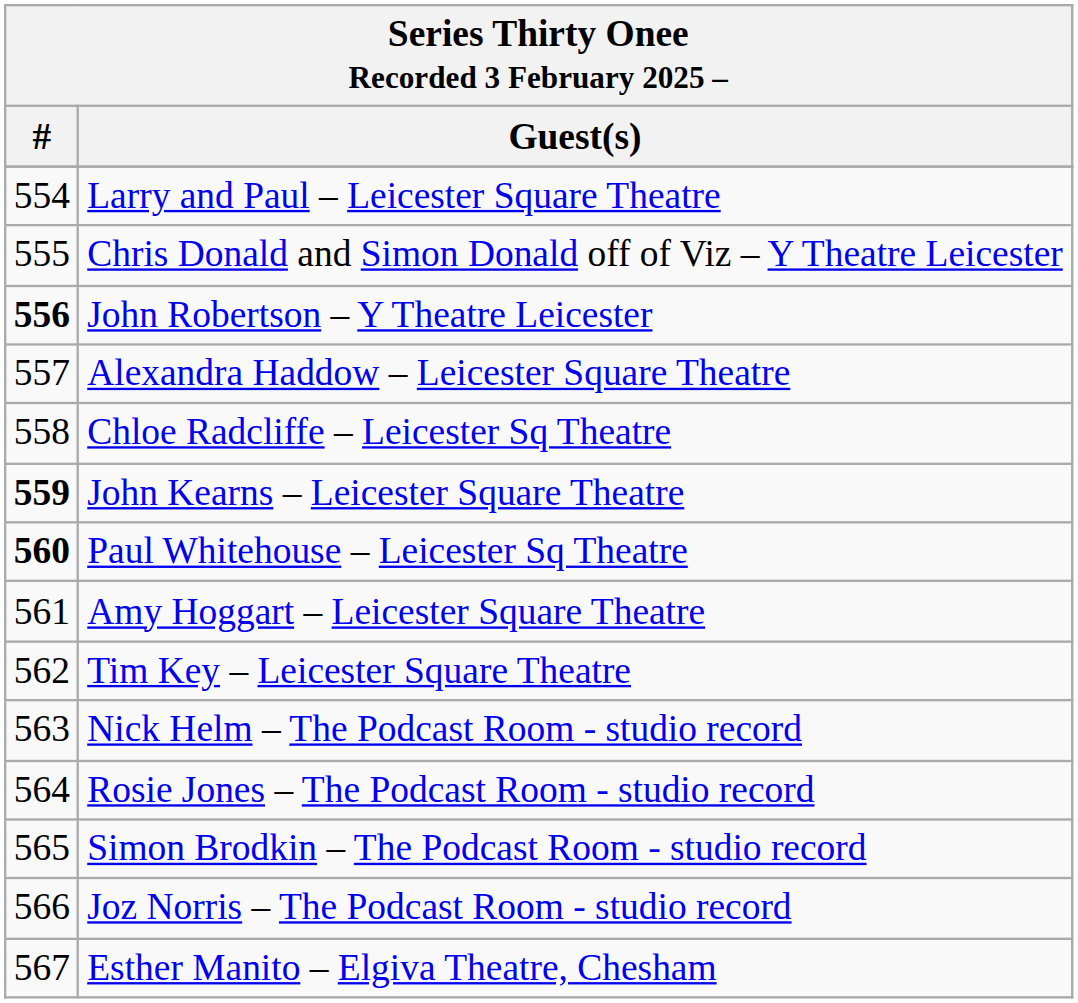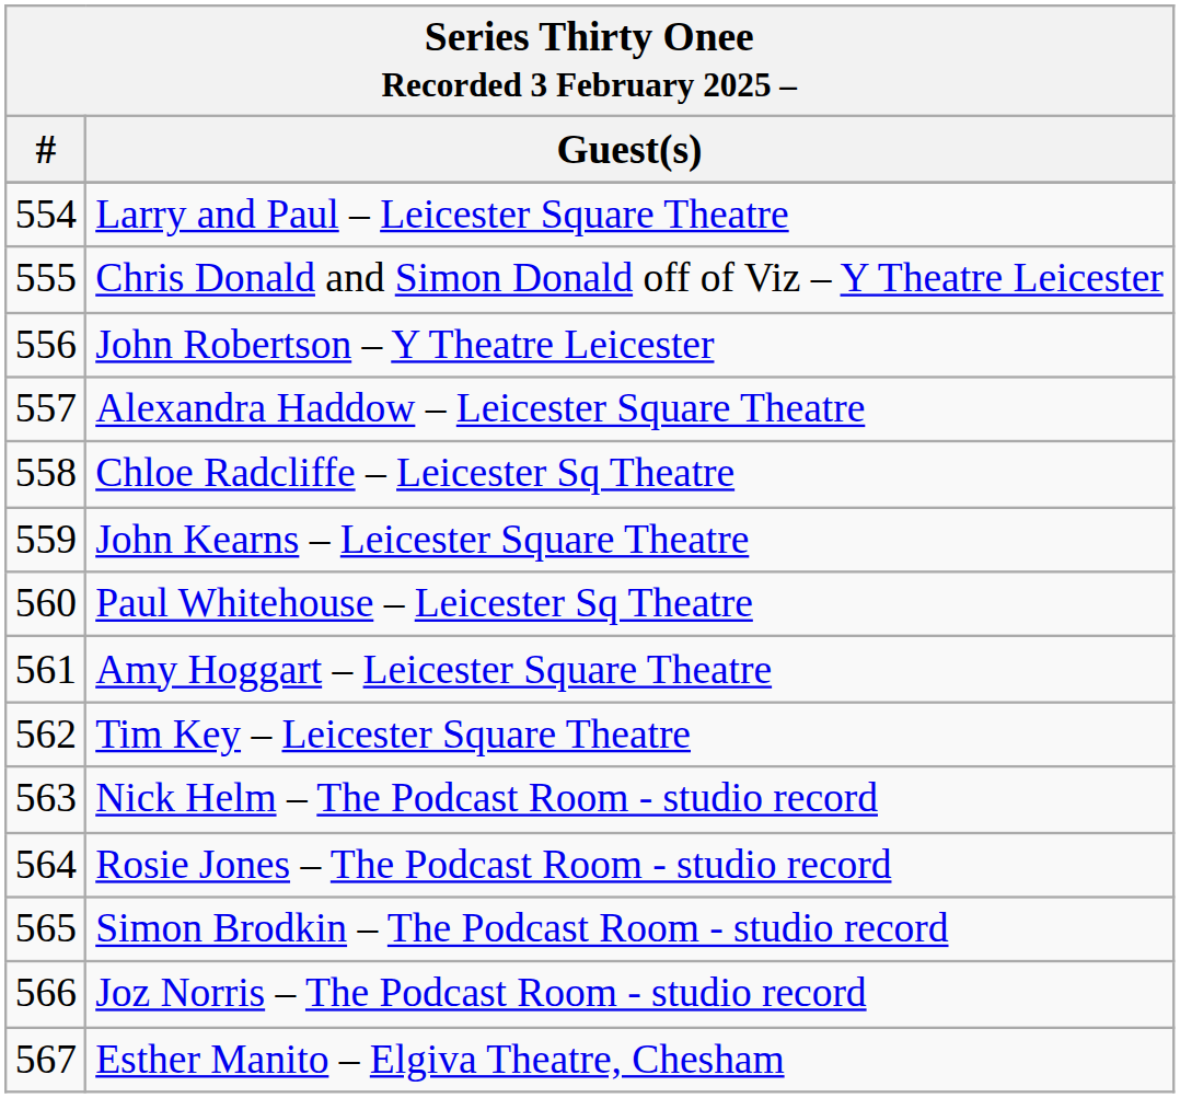John Robertson – Y Theatre Leicester | #: bold -> normal
John Kearns – Leicester Square Theatre | #: bold -> normal
Paul Whitehouse – Leicester Sq Theatre | #: bold -> normal
